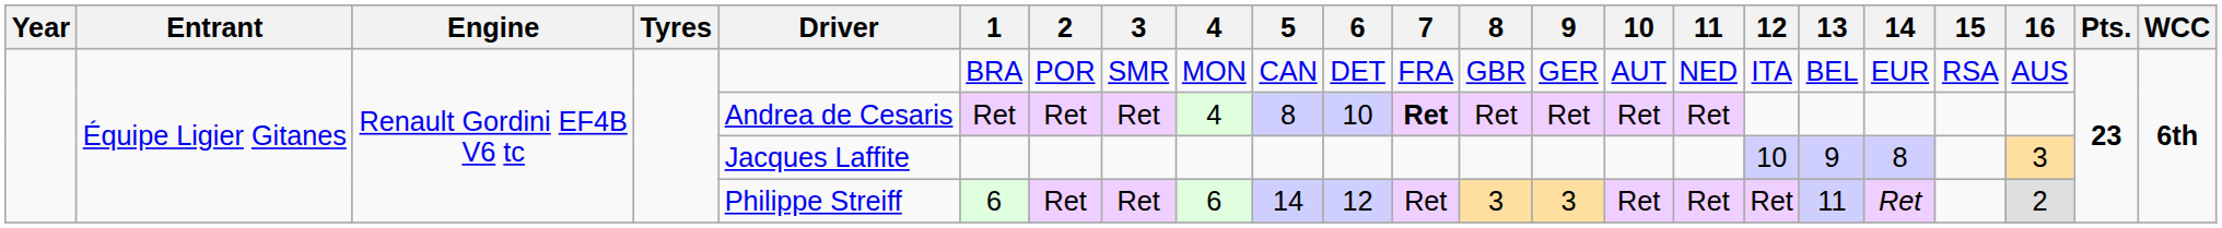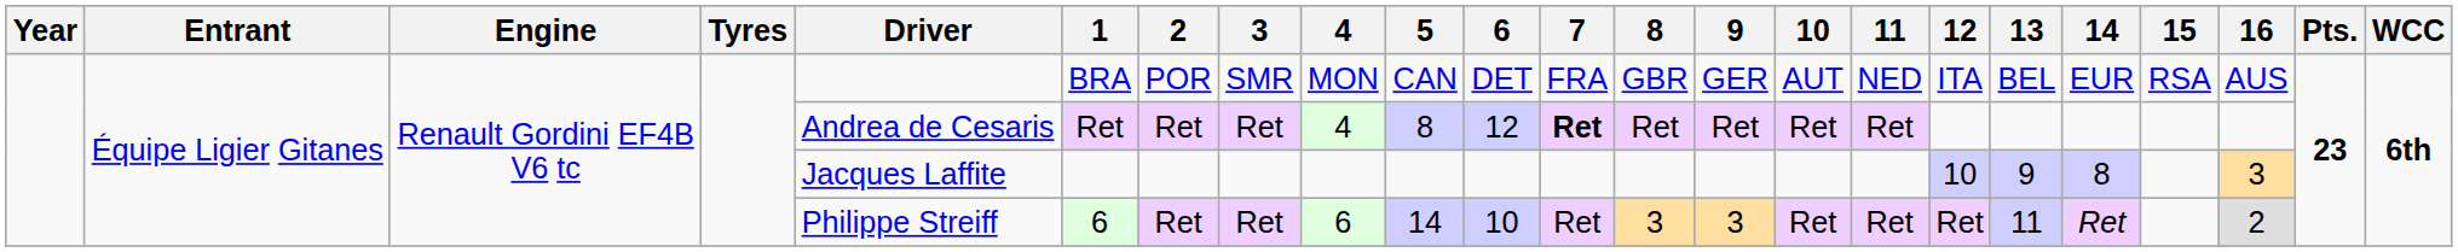row 3 | 6: 10 -> 12
row 5 | 6: 12 -> 10
